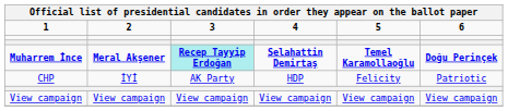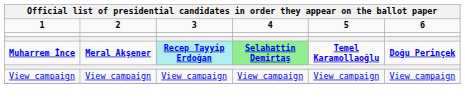Muharrem İnce | 4: no background -> lightgreen background
- row: CHP | İYİ | AK Party | HDP | Felicity | Patriotic
